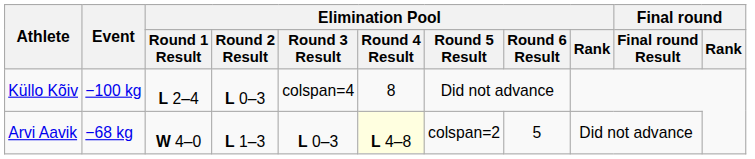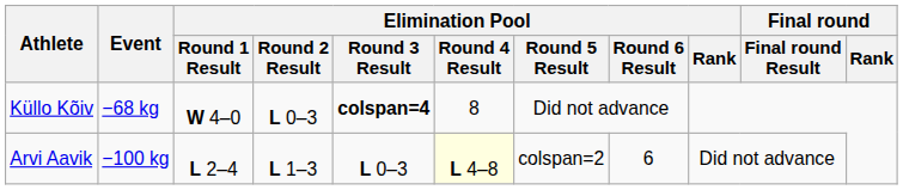Küllo Kõiv | Event: −100 kg -> −68 kg
Küllo Kõiv | Elimination Pool / Round 1 Result: L 2–4 -> W 4–0
Küllo Kõiv | Elimination Pool / Round 3 Result: normal -> bold
Arvi Aavik | Event: −68 kg -> −100 kg
Arvi Aavik | Elimination Pool / Round 1 Result: W 4–0 -> L 2–4
Arvi Aavik | Elimination Pool / Round 6 Result: 5 -> 6
